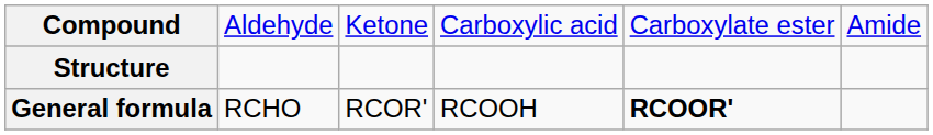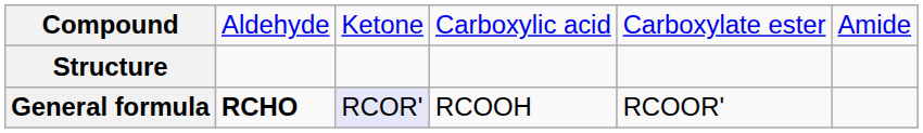General formula | column 2: normal -> bold
General formula | column 3: no background -> lavender background
General formula | column 5: bold -> normal
